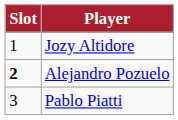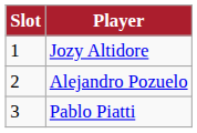Alejandro Pozuelo | Slot: bold -> normal
